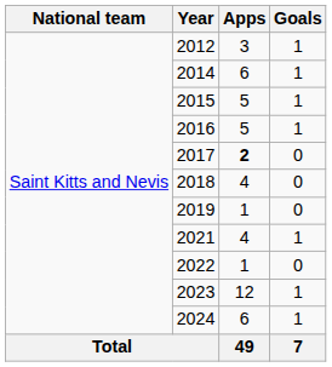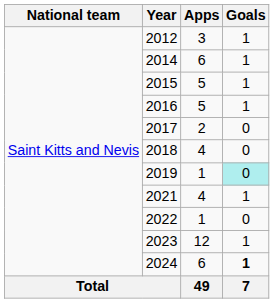2017 | Apps: bold -> normal
2019 | Goals: no background -> paleturquoise background
2024 | Goals: normal -> bold
